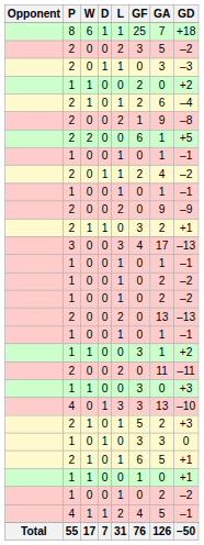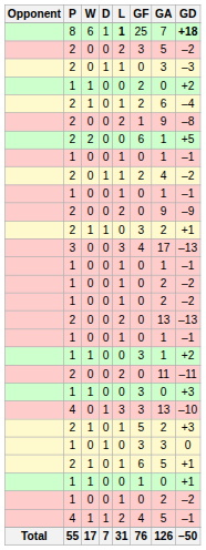8 | L: normal -> bold
8 | GD: normal -> bold
